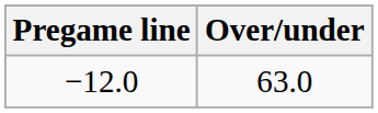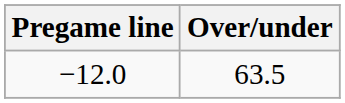−12.0 | Over/under: 63.0 -> 63.5
